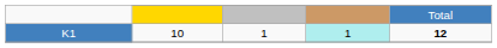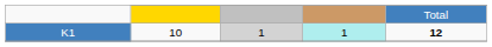K1 | column 3: no background -> lightgrey background
